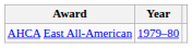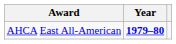row 2 | Year: normal -> bold
